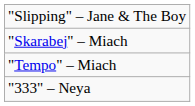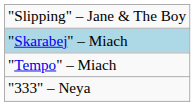row 2 | column 1: no background -> lightblue background
